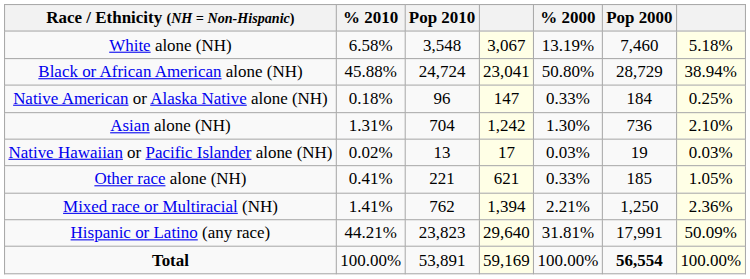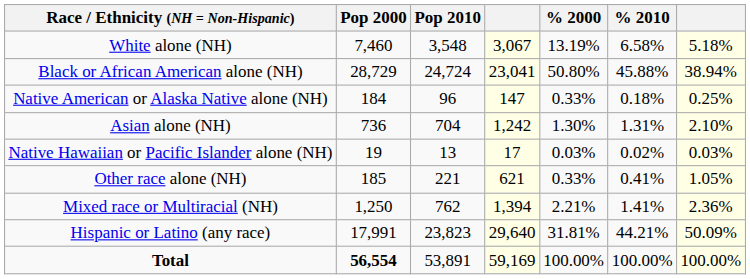columns swapped: Pop 2000 <-> % 2010
